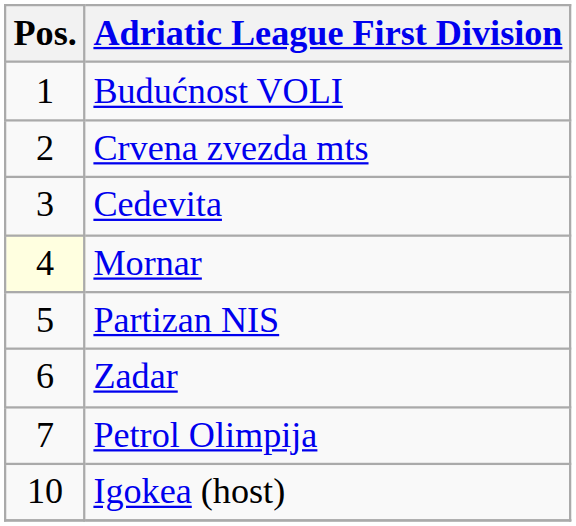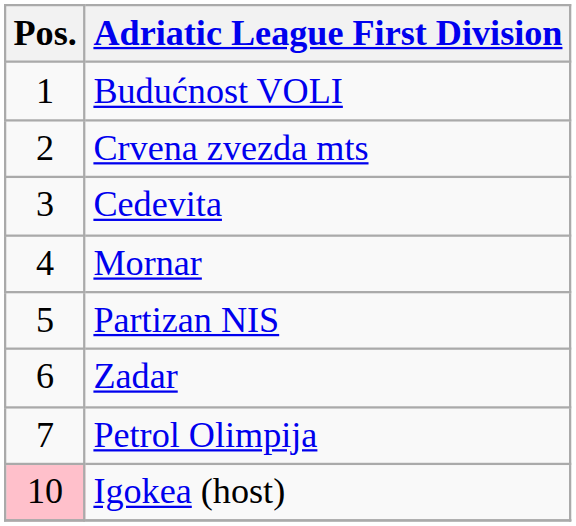Mornar | Pos.: lightyellow background -> no background
Igokea (host) | Pos.: no background -> pink background
